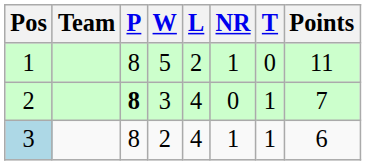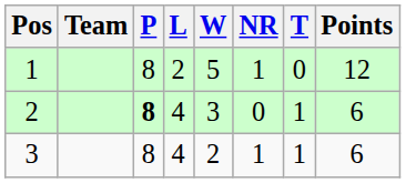columns swapped: W <-> L
row 2 | Points: 11 -> 12
row 3 | Points: 7 -> 6
row 4 | Pos: lightblue background -> no background
